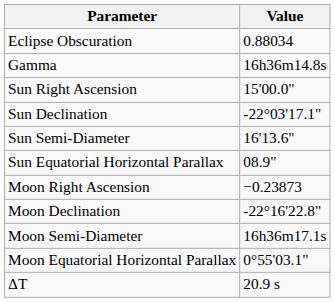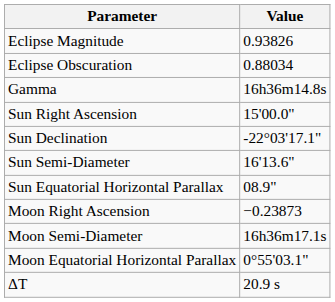+ row: Eclipse Magnitude | 0.93826
- row: Moon Declination | -22°16'22.8"
